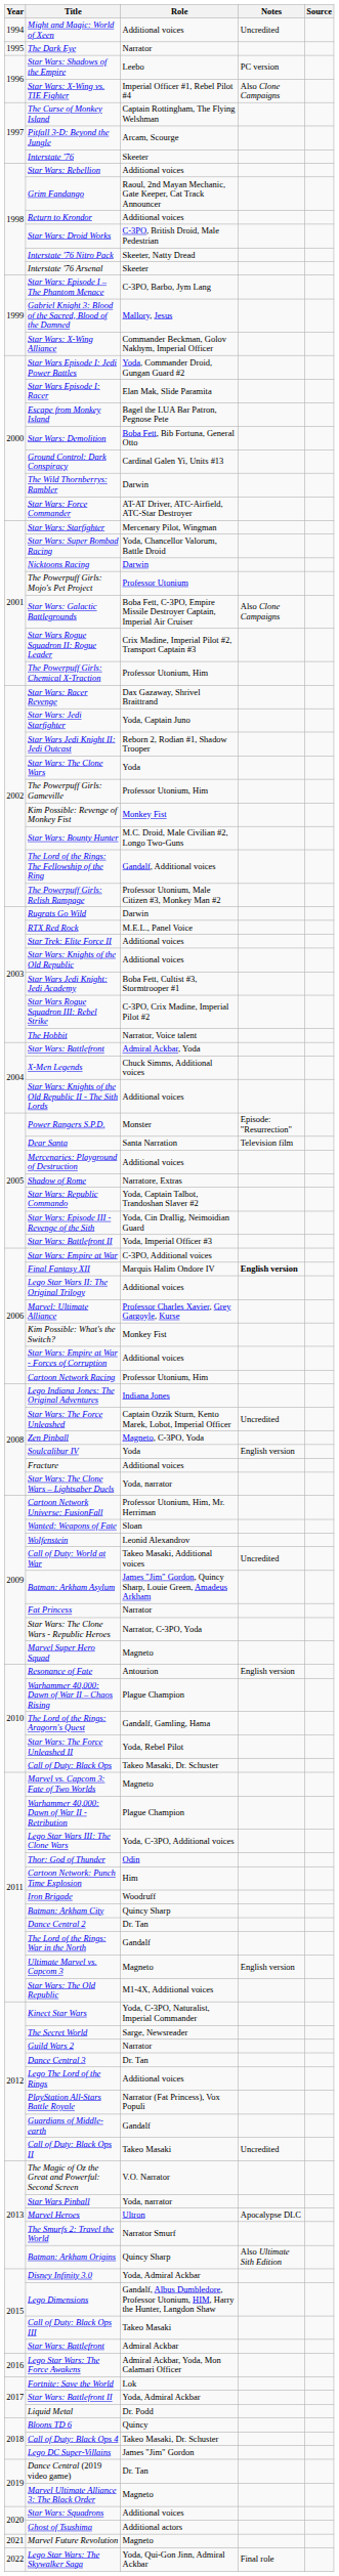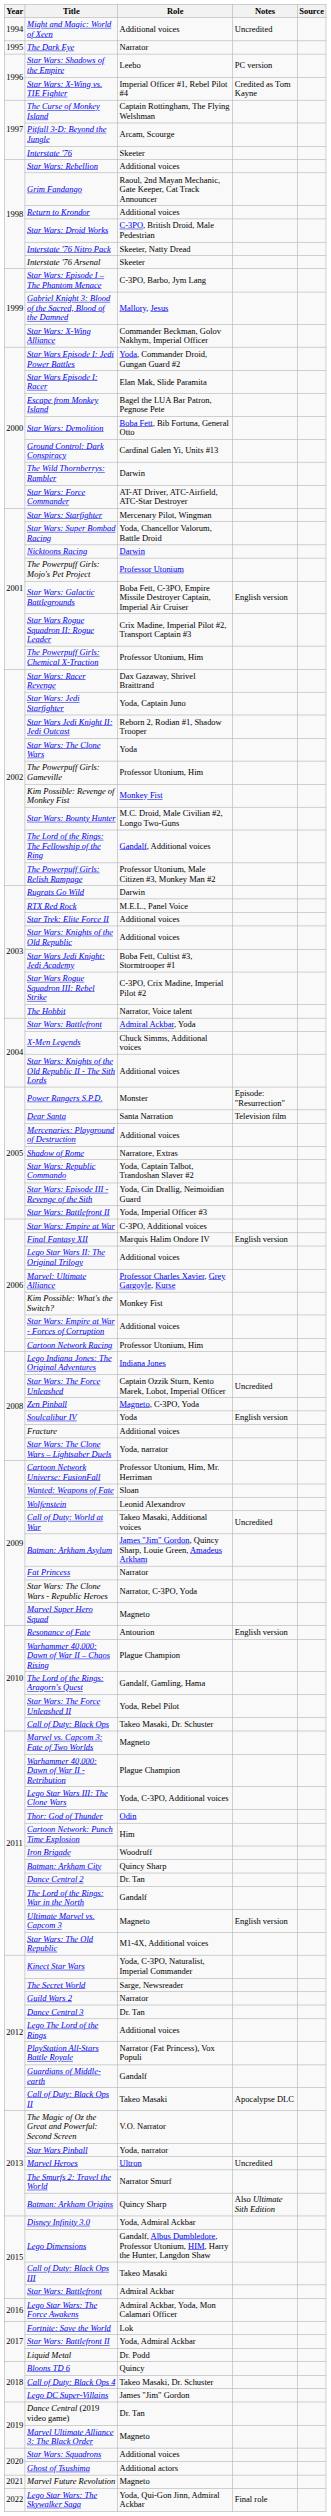Star Wars: X-Wing vs. TIE Fighter | Notes: Also Clone Campaigns -> Credited as Tom Kayne
Star Wars: Galactic Battlegrounds | Notes: Also Clone Campaigns -> English version
Final Fantasy XII | Notes: bold -> normal
Call of Duty: Black Ops II | Notes: Uncredited -> Apocalypse DLC
Marvel Heroes | Notes: Apocalypse DLC -> Uncredited
